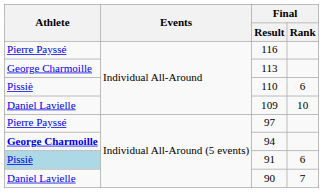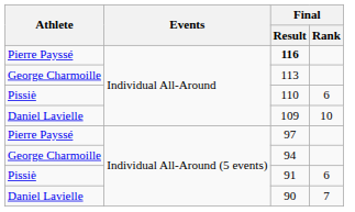row 3 | Final / Result: normal -> bold
row 8 | Athlete: bold -> normal
row 9 | Athlete: lightblue background -> no background
